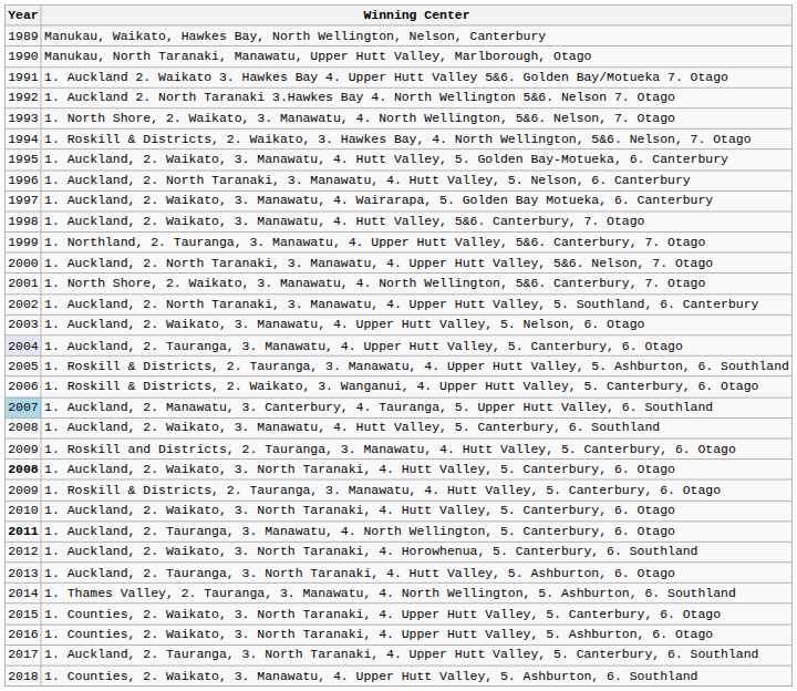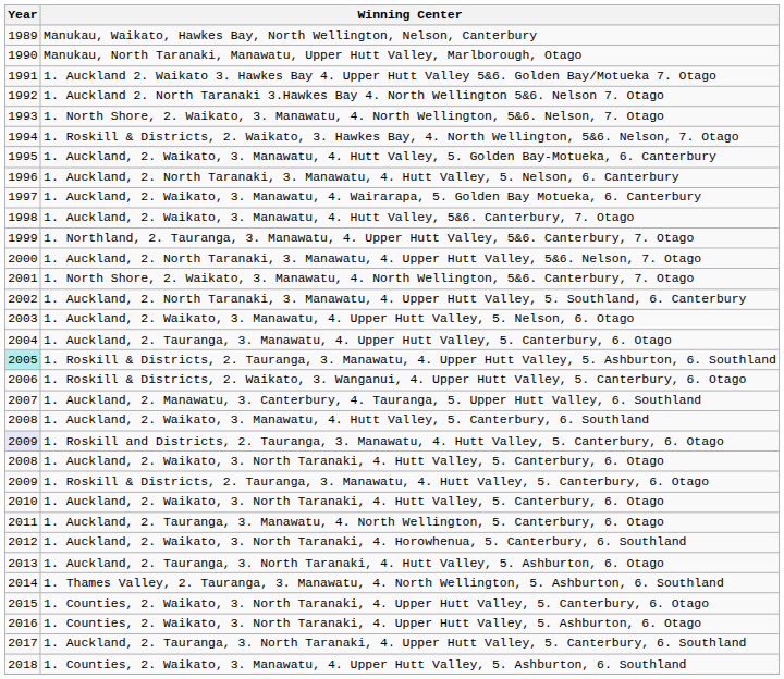row 17 | Year: lavender background -> no background
row 18 | Year: no background -> paleturquoise background
row 20 | Year: lightblue background -> no background
row 22 | Year: no background -> lavender background
row 23 | Year: bold -> normal
row 26 | Year: bold -> normal
